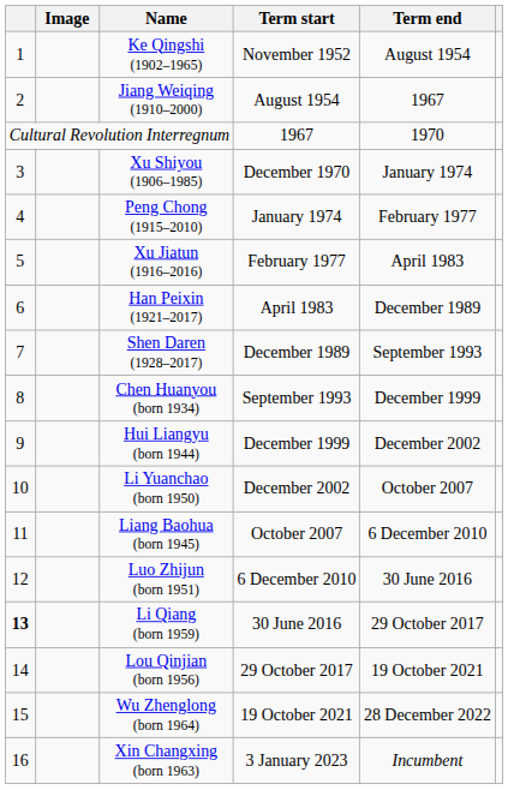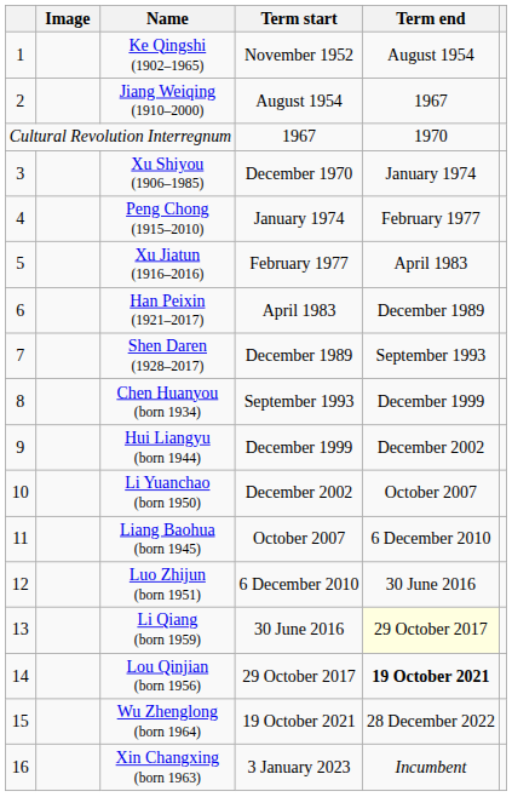Li Qiang (born 1959) | column 1: bold -> normal
Li Qiang (born 1959) | Term end: no background -> lightyellow background
Lou Qinjian (born 1956) | Term end: normal -> bold
